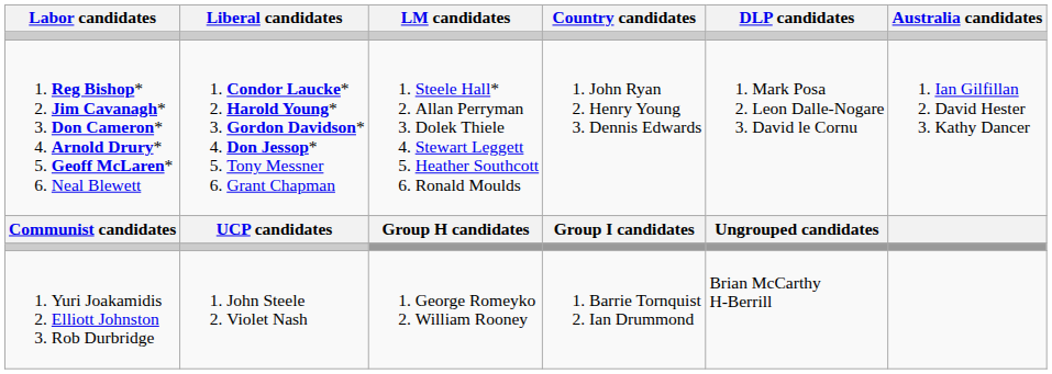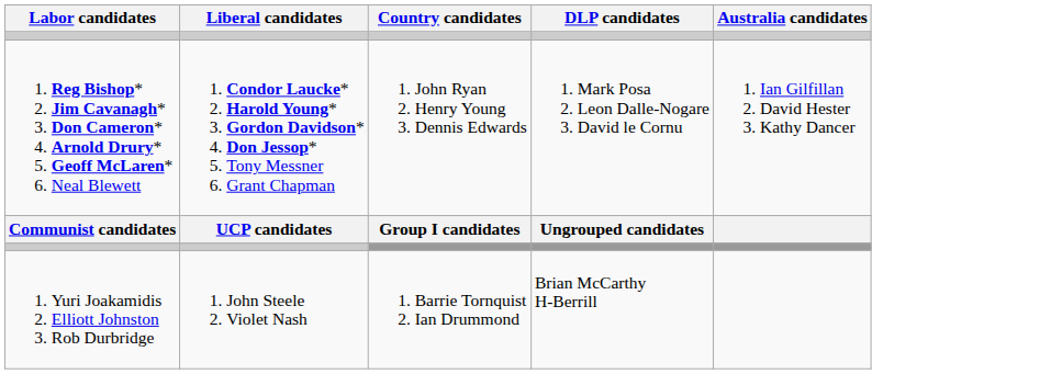- column: LM candidates | Steele Hall* Allan Perryman Dolek Thiele Stewart Leggett Heather Southcott Ronald Moulds | Group H candidates | George Romeyko William Rooney
